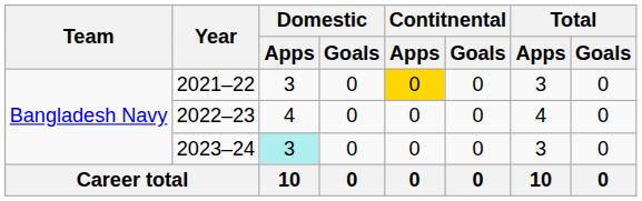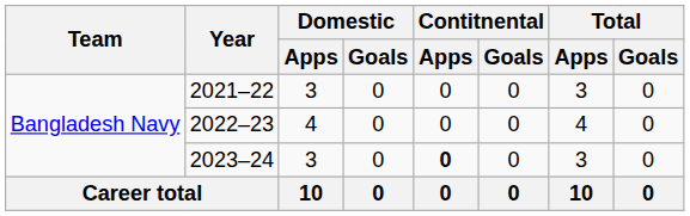2021–22 | Contitnental / Apps: gold background -> no background
2023–24 | Domestic / Apps: paleturquoise background -> no background
2023–24 | Contitnental / Apps: normal -> bold
